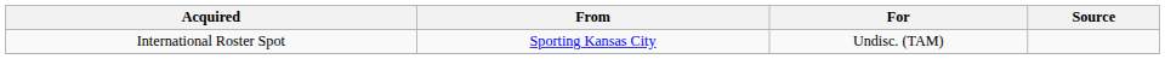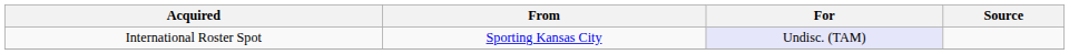International Roster Spot | For: no background -> lavender background
